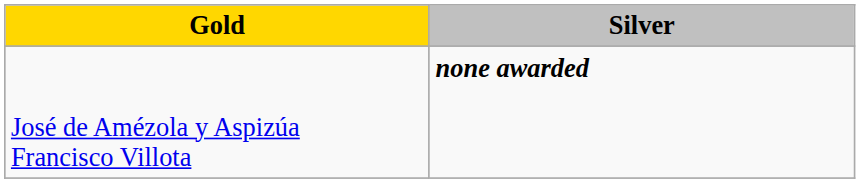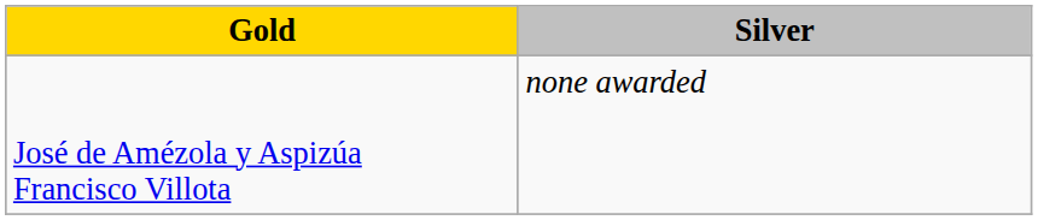José de Amézola y Aspizúa Francisco Villota | Silver: bold -> normal
